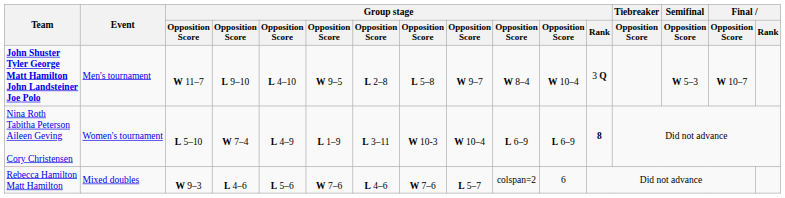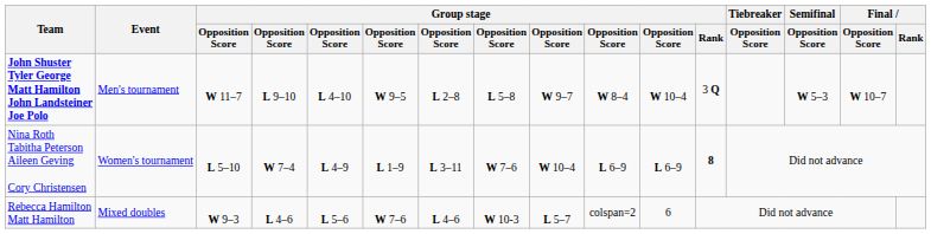Nina Roth Tabitha Peterson Aileen Geving Cory Christensen | column 8: W 10-3 -> W 7–6
Rebecca Hamilton Matt Hamilton | column 8: W 7–6 -> W 10-3
